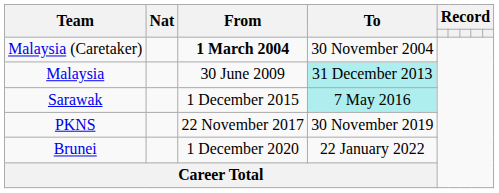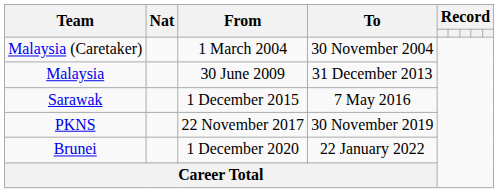Malaysia (Caretaker) | From: bold -> normal
Malaysia | To: paleturquoise background -> no background
Sarawak | To: paleturquoise background -> no background
